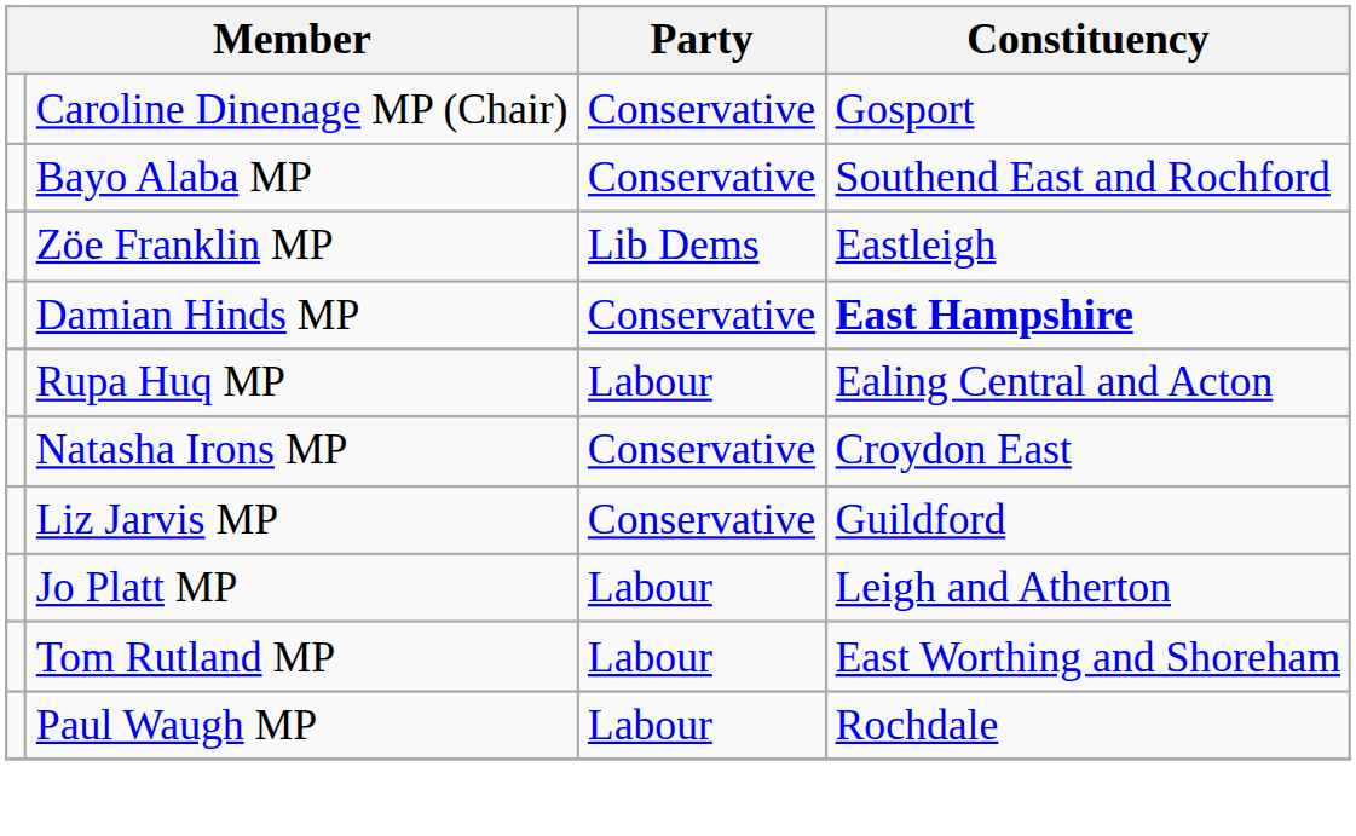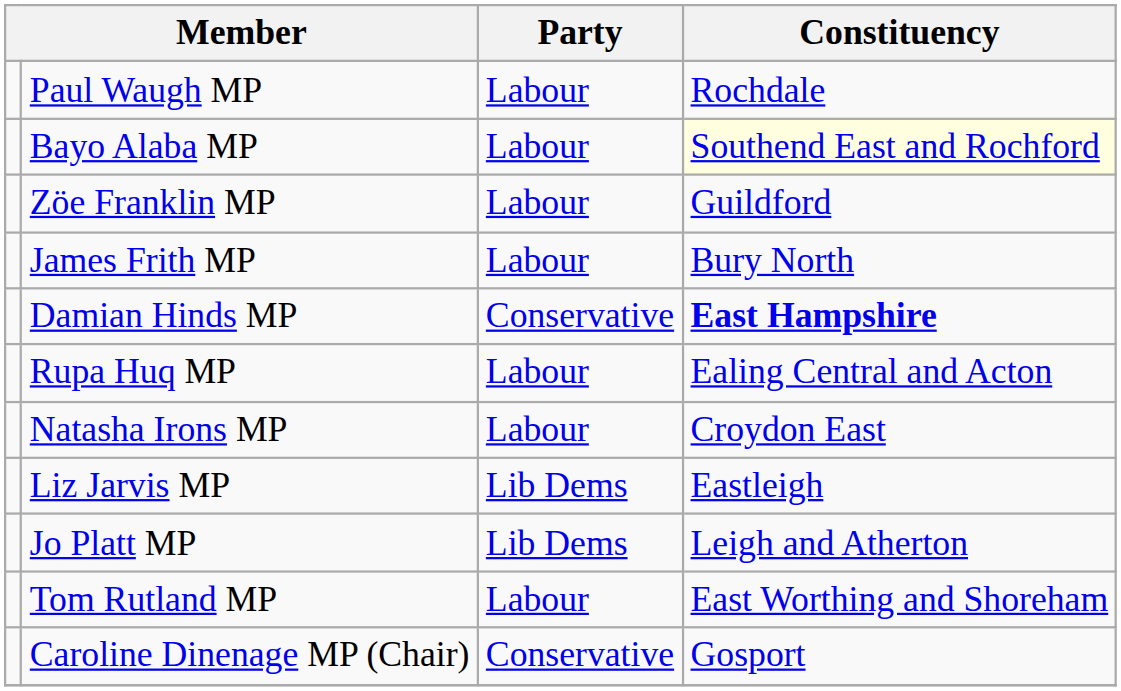rows swapped: Caroline Dinenage MP (Chair) <-> Paul Waugh MP
Bayo Alaba MP | Party: Conservative -> Labour
Bayo Alaba MP | Constituency: no background -> lightyellow background
Zöe Franklin MP | Party: Lib Dems -> Labour
Zöe Franklin MP | Constituency: Eastleigh -> Guildford
+ row: James Frith MP | Labour | Bury North
Natasha Irons MP | Party: Conservative -> Labour
Liz Jarvis MP | Party: Conservative -> Lib Dems
Liz Jarvis MP | Constituency: Guildford -> Eastleigh
Jo Platt MP | Party: Labour -> Lib Dems
